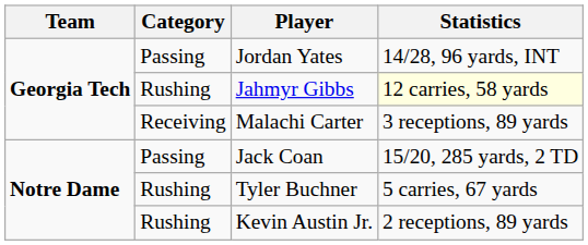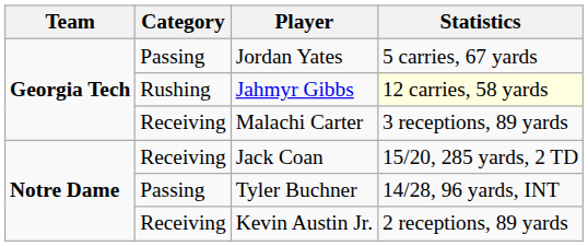Jordan Yates | Statistics: 14/28, 96 yards, INT -> 5 carries, 67 yards
Jack Coan | Category: Passing -> Receiving
Tyler Buchner | Category: Rushing -> Passing
Tyler Buchner | Statistics: 5 carries, 67 yards -> 14/28, 96 yards, INT
Kevin Austin Jr. | Category: Rushing -> Receiving
